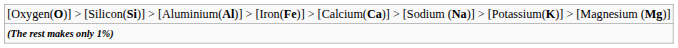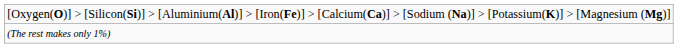row 2 | column 1: bold -> normal
